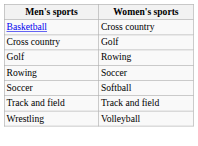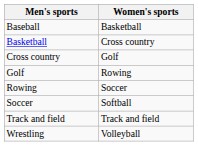+ row: Baseball | Basketball
